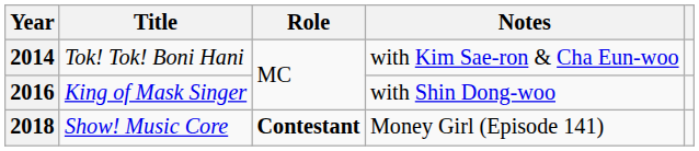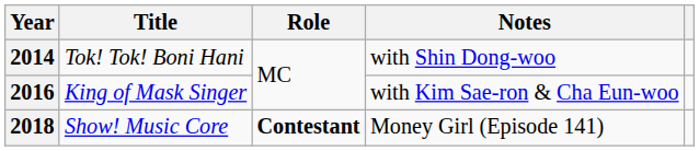2014 | Notes: with Kim Sae-ron & Cha Eun-woo -> with Shin Dong-woo
2016 | Notes: with Shin Dong-woo -> with Kim Sae-ron & Cha Eun-woo
